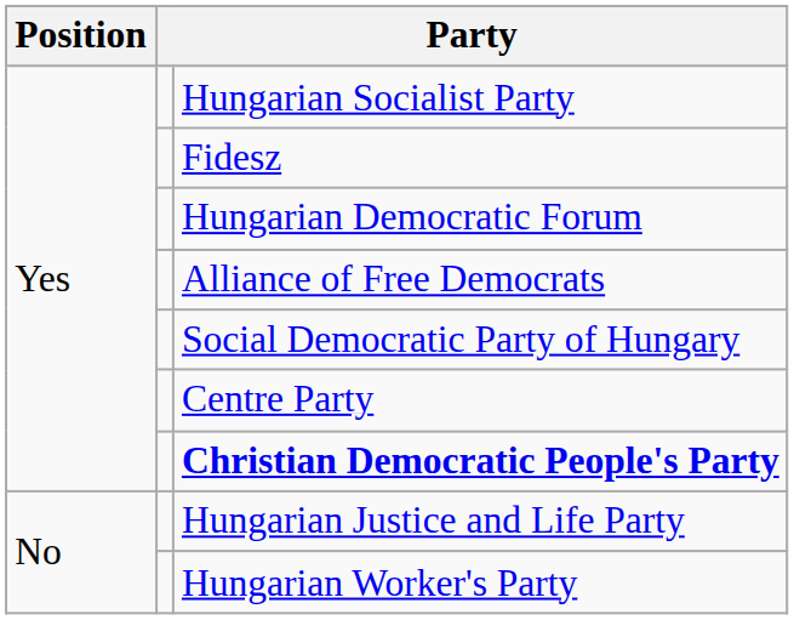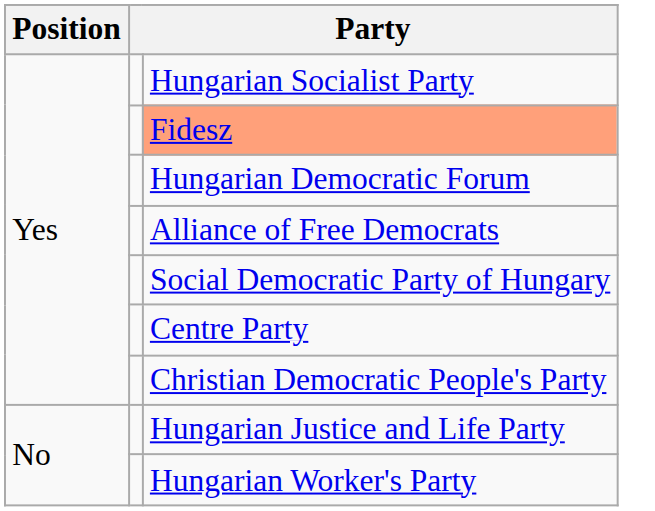Fidesz | column 3: no background -> lightsalmon background
Christian Democratic People's Party | column 3: bold -> normal
